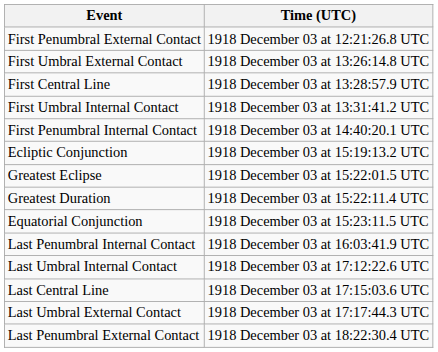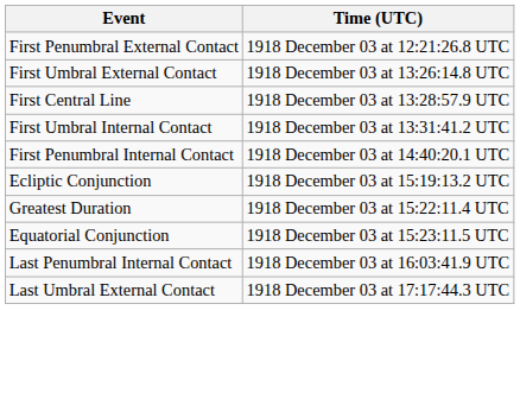- row: Greatest Eclipse | 1918 December 03 at 15:22:01.5 UTC
- row: Last Umbral Internal Contact | 1918 December 03 at 17:12:22.6 UTC
- row: Last Central Line | 1918 December 03 at 17:15:03.6 UTC
- row: Last Penumbral External Contact | 1918 December 03 at 18:22:30.4 UTC
